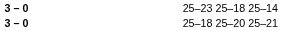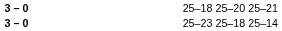rows swapped: 25–18 25–20 25–21 <-> 25–23 25–18 25–14
